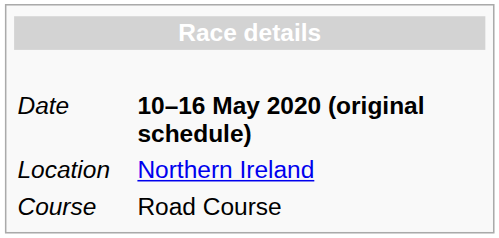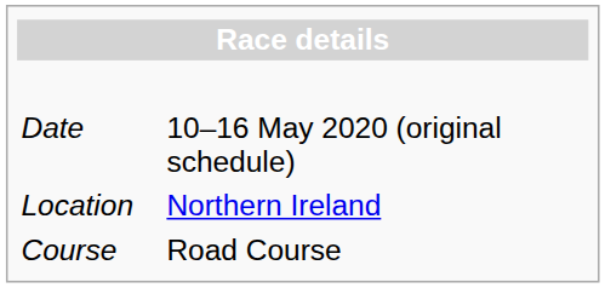Date | column 2: bold -> normal
